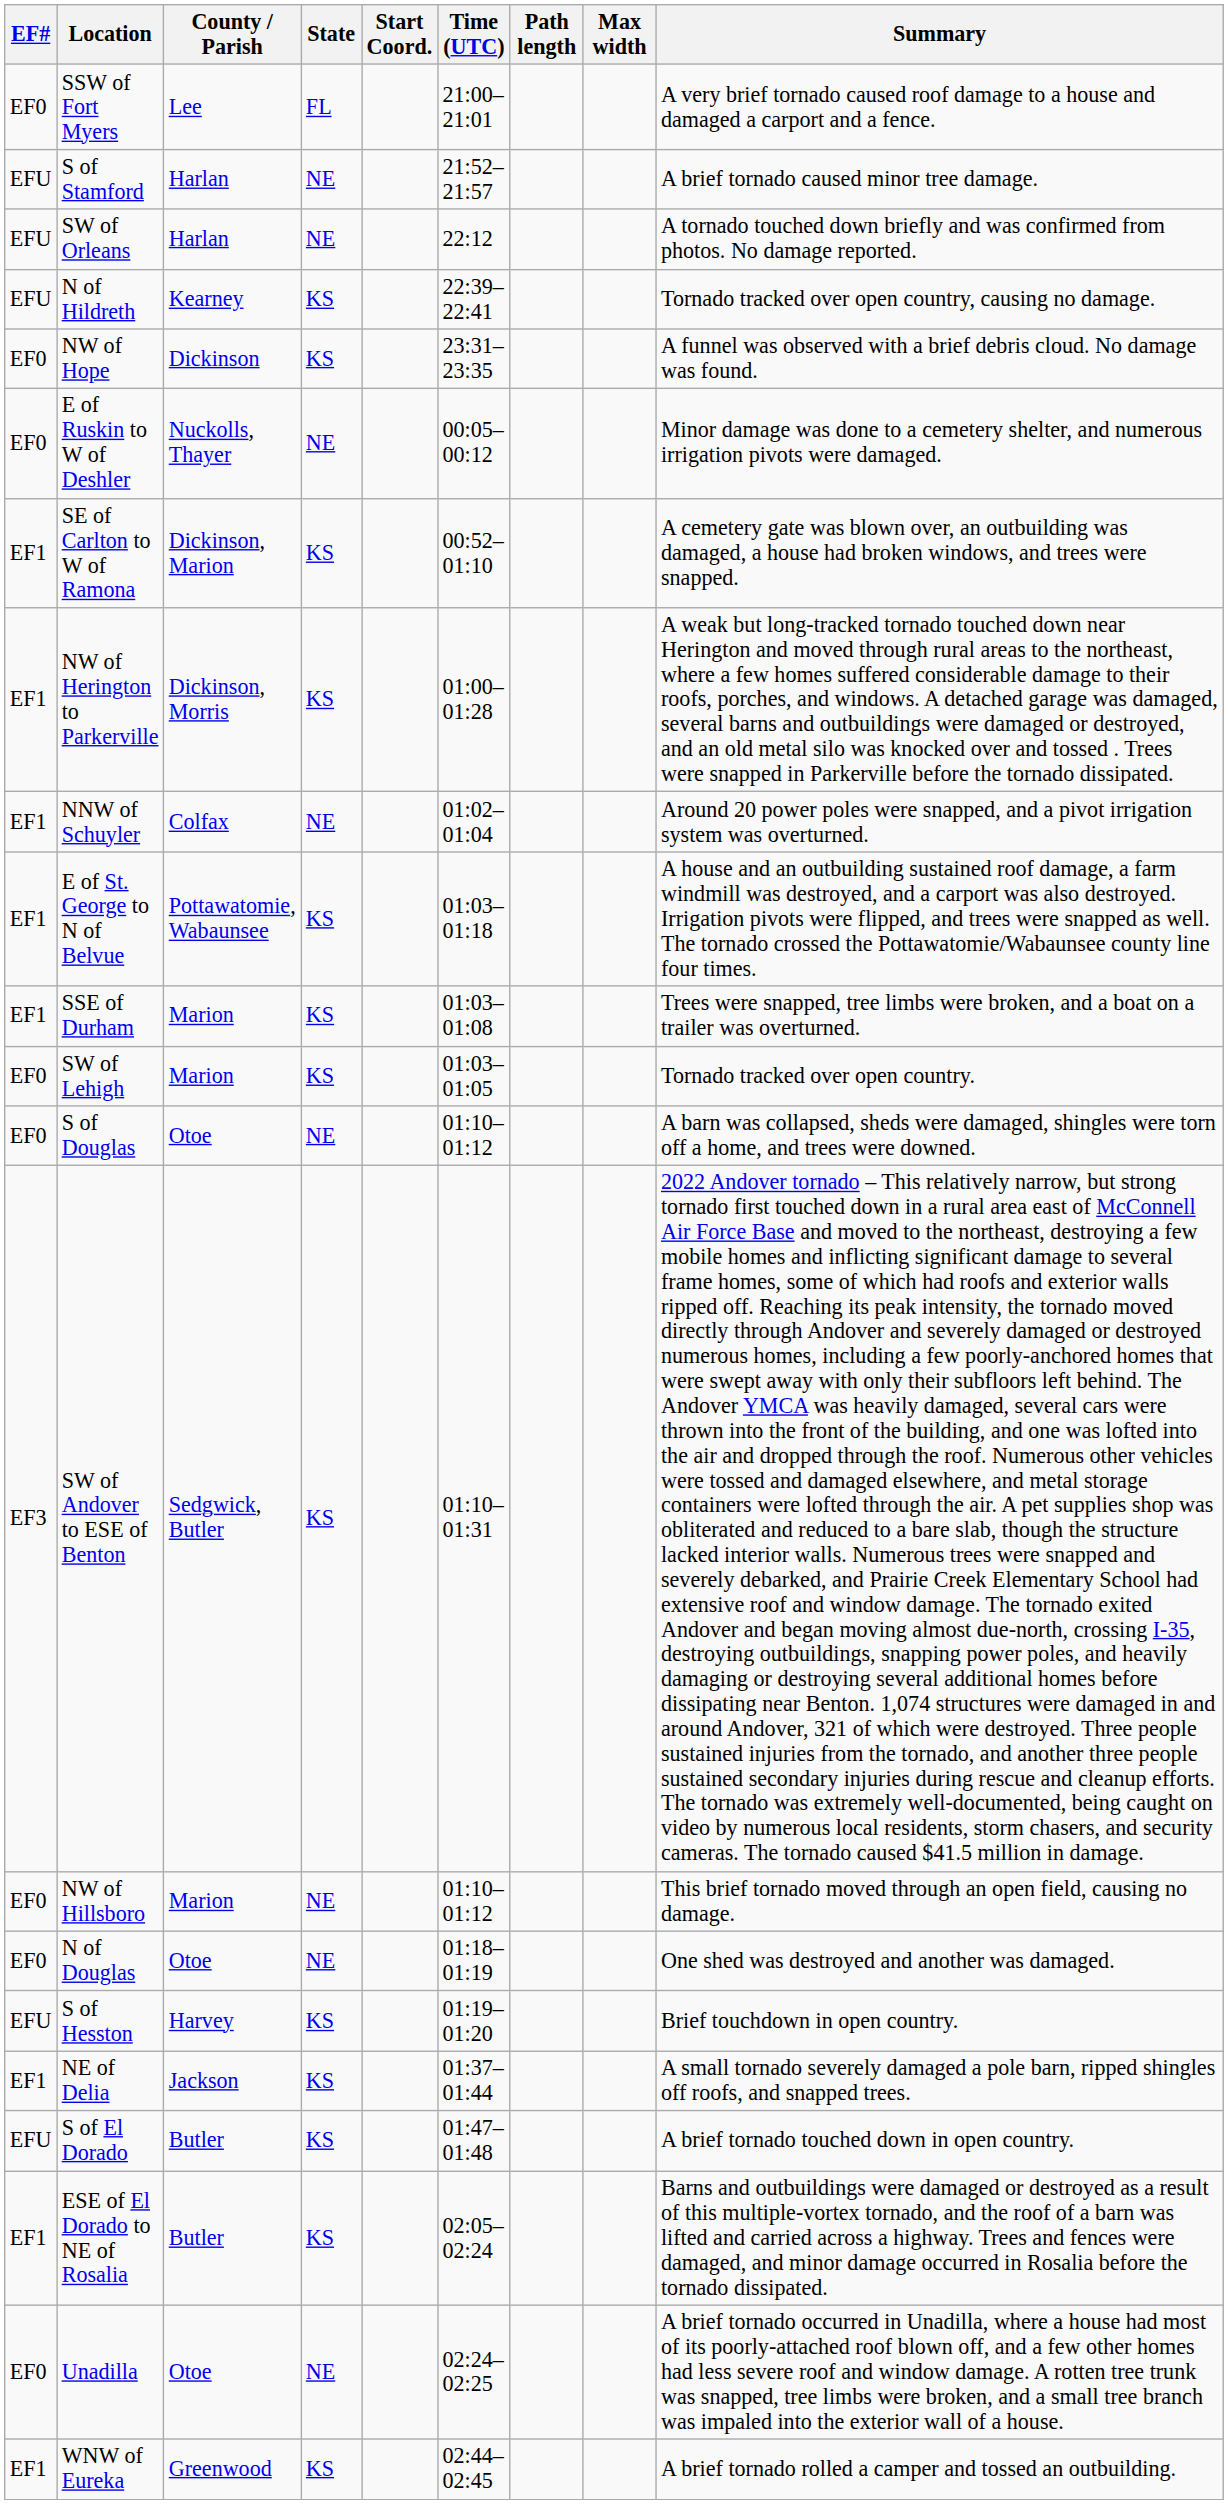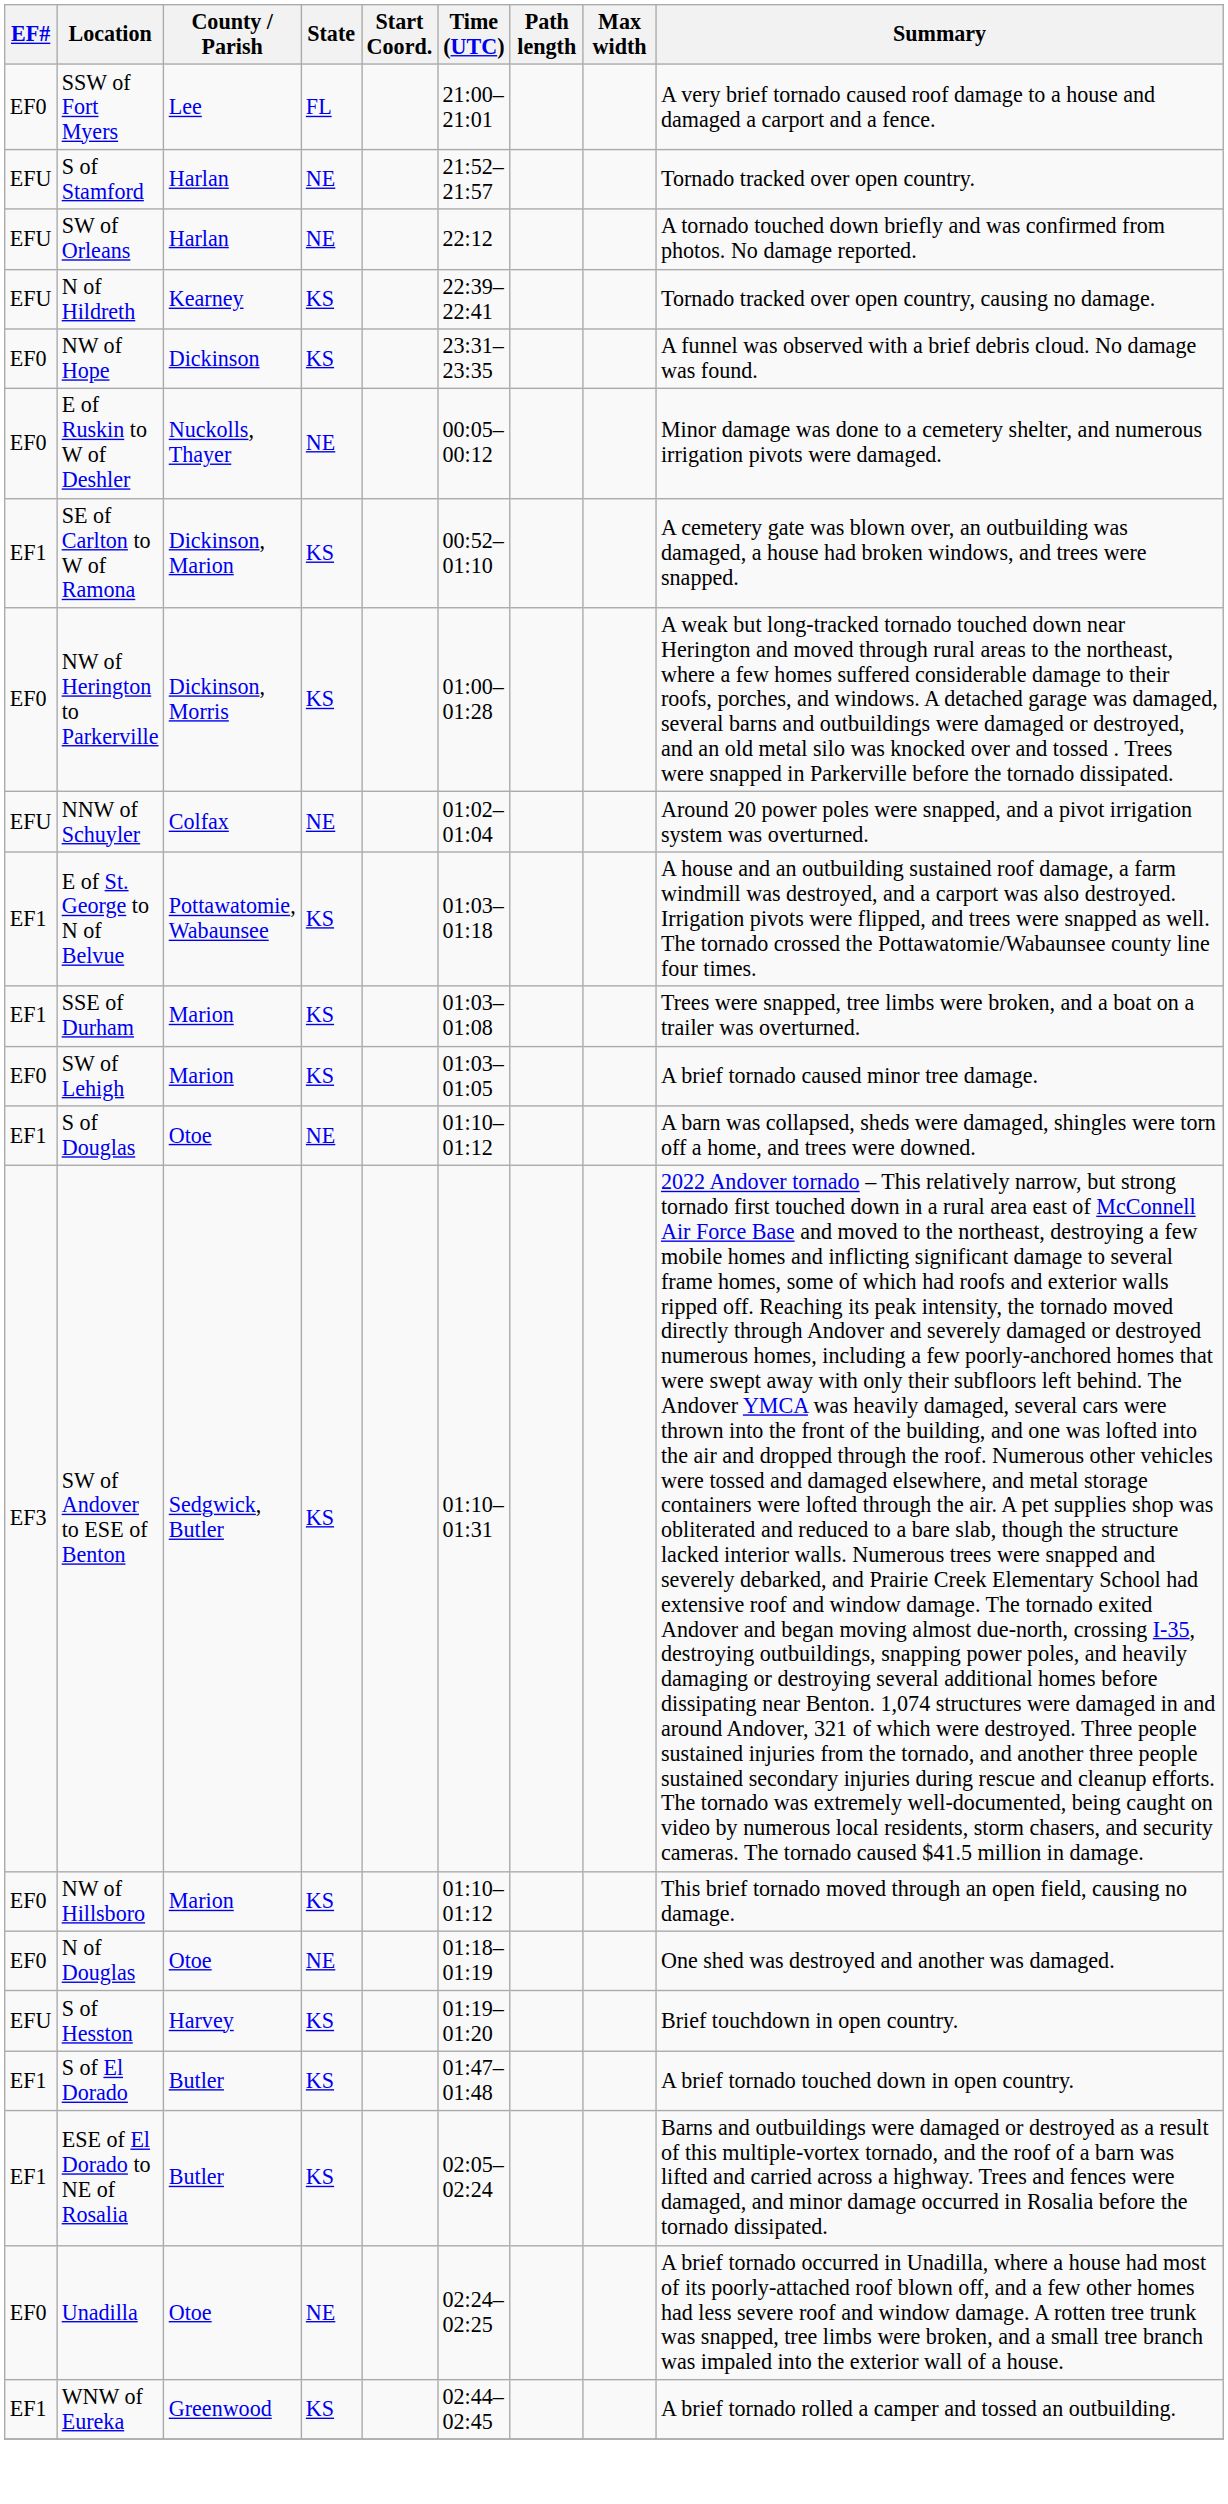S of Stamford | Summary: A brief tornado caused minor tree damage. -> Tornado tracked over open country.
NW of Herington to Parkerville | EF#: EF1 -> EF0
NNW of Schuyler | EF#: EF1 -> EFU
SW of Lehigh | Summary: Tornado tracked over open country. -> A brief tornado caused minor tree damage.
S of Douglas | EF#: EF0 -> EF1
NW of Hillsboro | State: NE -> KS
- row: EF1 | NE of Delia | Jackson | KS | 01:37–01:44 | A small tornado severely damaged a pole barn, ripped shingles off roofs, and snapped trees.
S of El Dorado | EF#: EFU -> EF1
